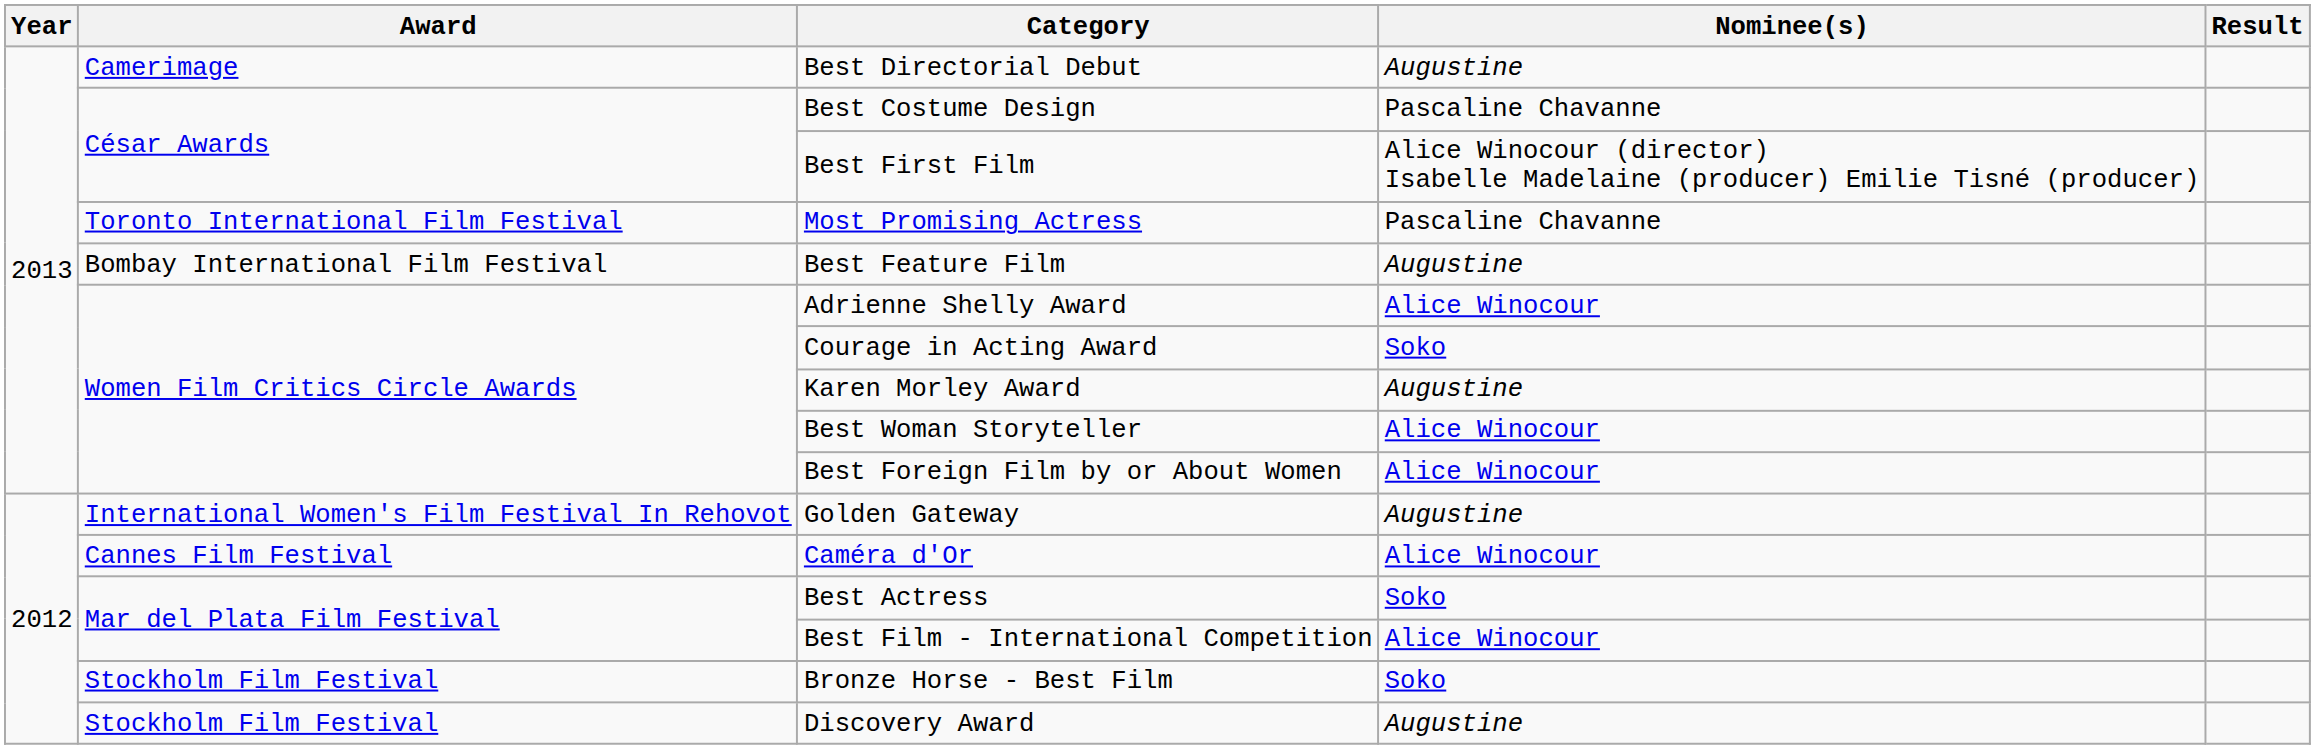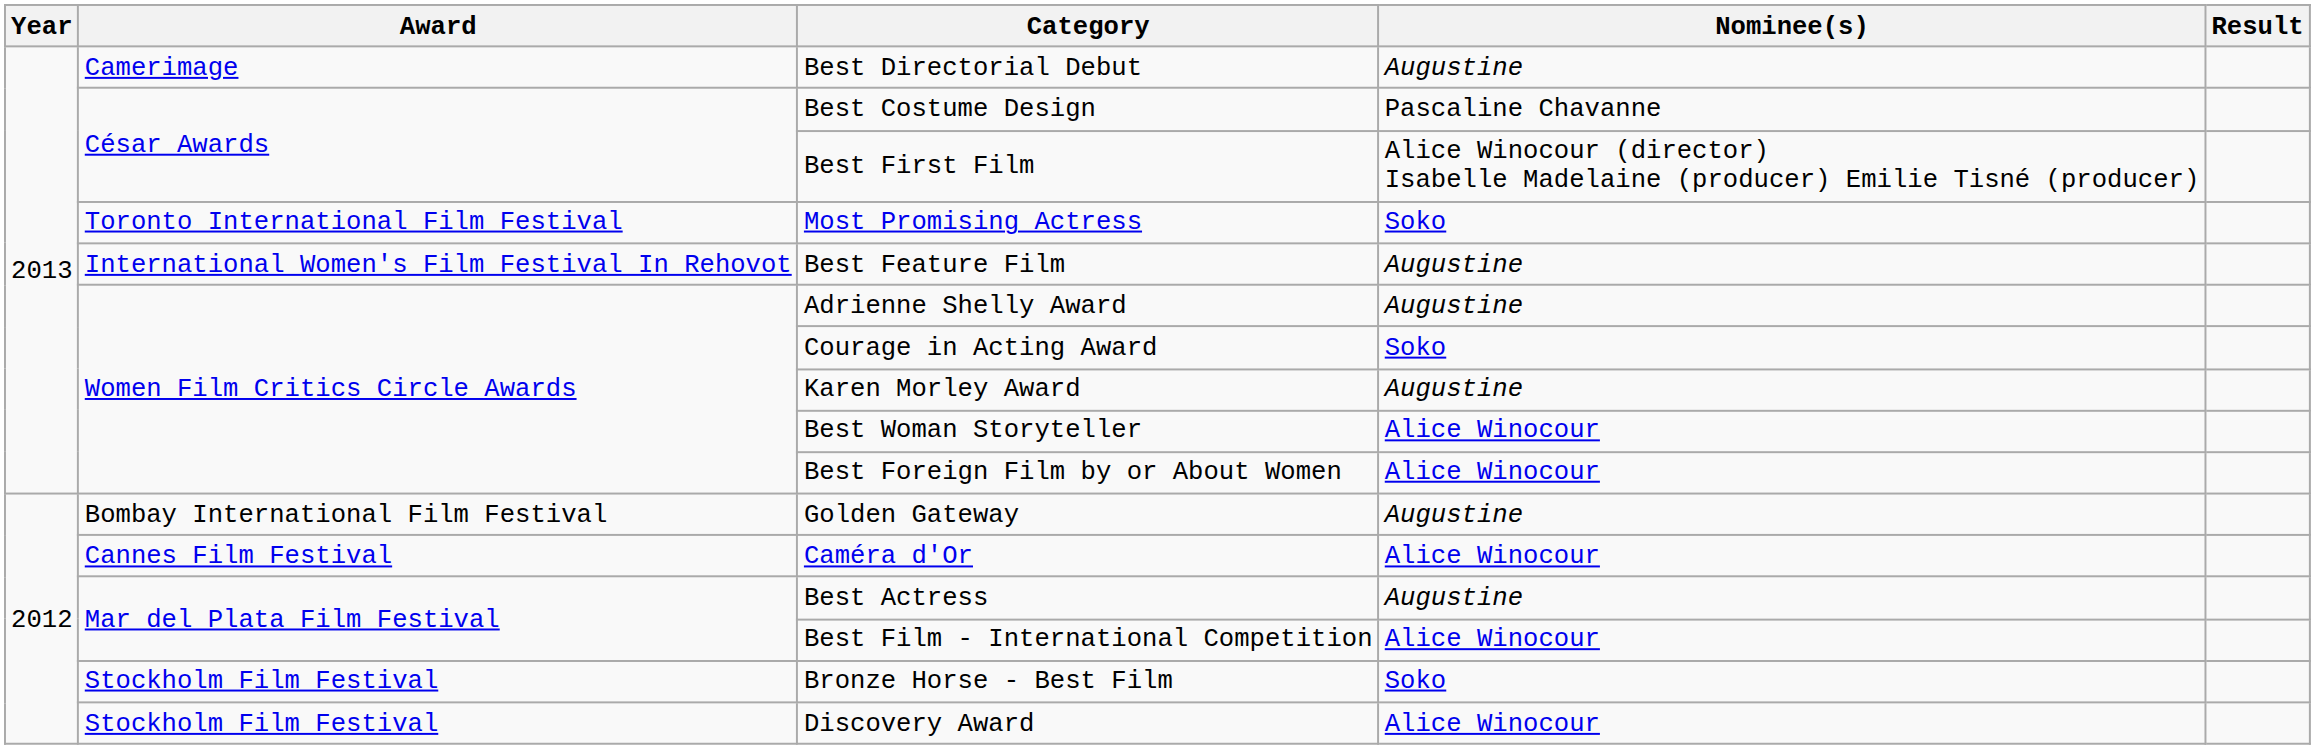Most Promising Actress | Nominee(s): Pascaline Chavanne -> Soko
Best Feature Film | Award: Bombay International Film Festival -> International Women's Film Festival In Rehovot
Adrienne Shelly Award | Nominee(s): Alice Winocour -> Augustine
Golden Gateway | Award: International Women's Film Festival In Rehovot -> Bombay International Film Festival
Best Actress | Nominee(s): Soko -> Augustine
Discovery Award | Nominee(s): Augustine -> Alice Winocour
